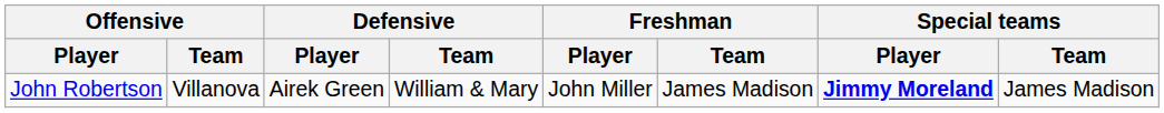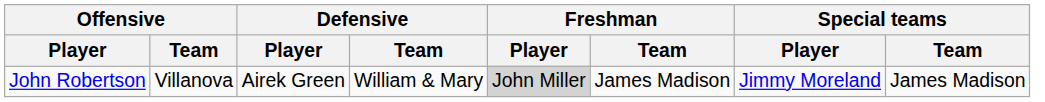John Robertson | Freshman / Player: no background -> lightgrey background
John Robertson | Special teams / Player: bold -> normal
